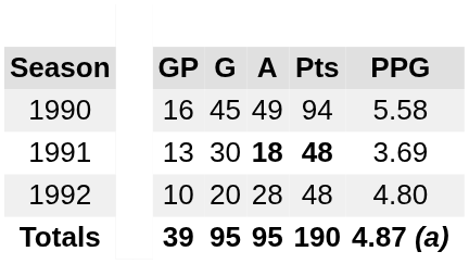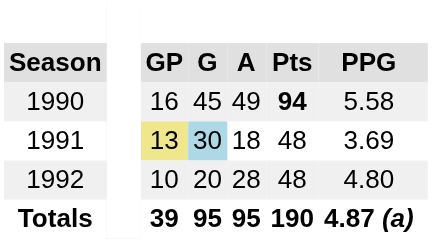1990 | Pts: normal -> bold
1991 | GP: no background -> khaki background
1991 | G: no background -> lightblue background
1991 | A: bold -> normal
1991 | Pts: bold -> normal
